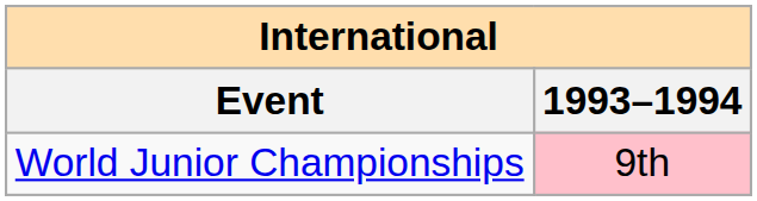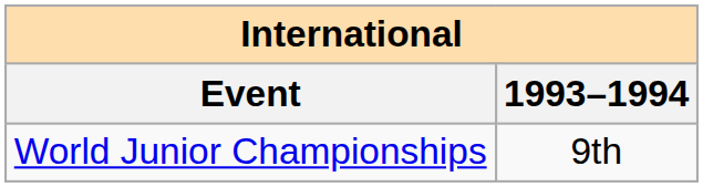World Junior Championships | 1993–1994: pink background -> no background
